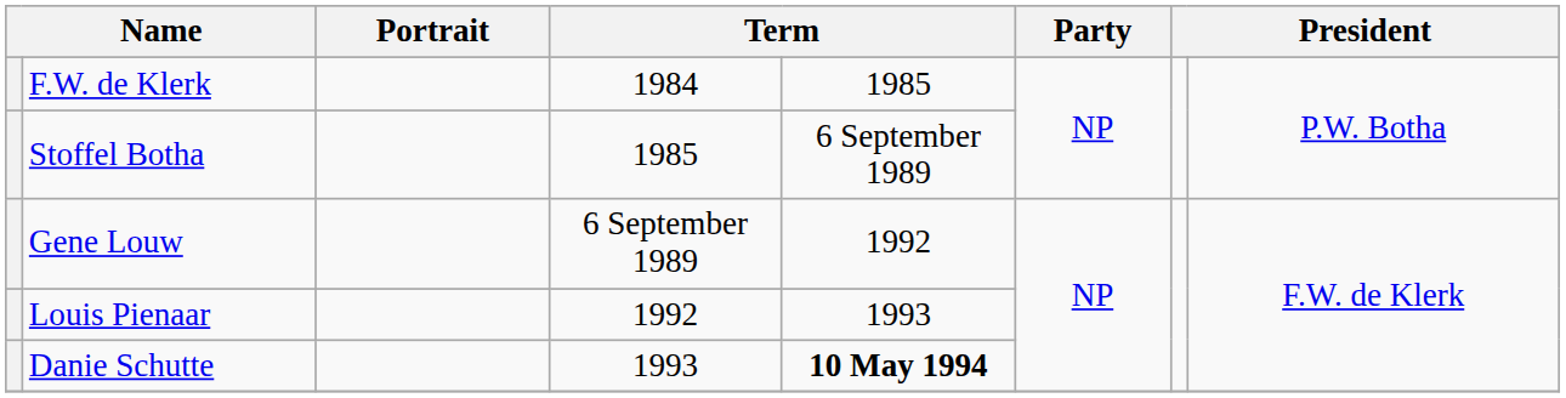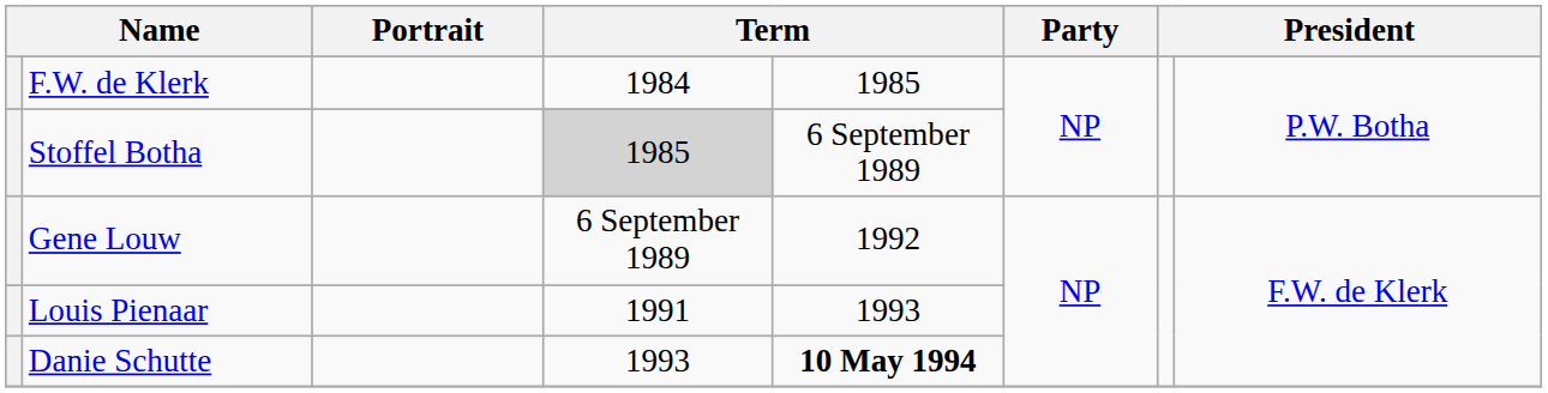Stoffel Botha | column 4: no background -> lightgrey background
Louis Pienaar | column 4: 1992 -> 1991
